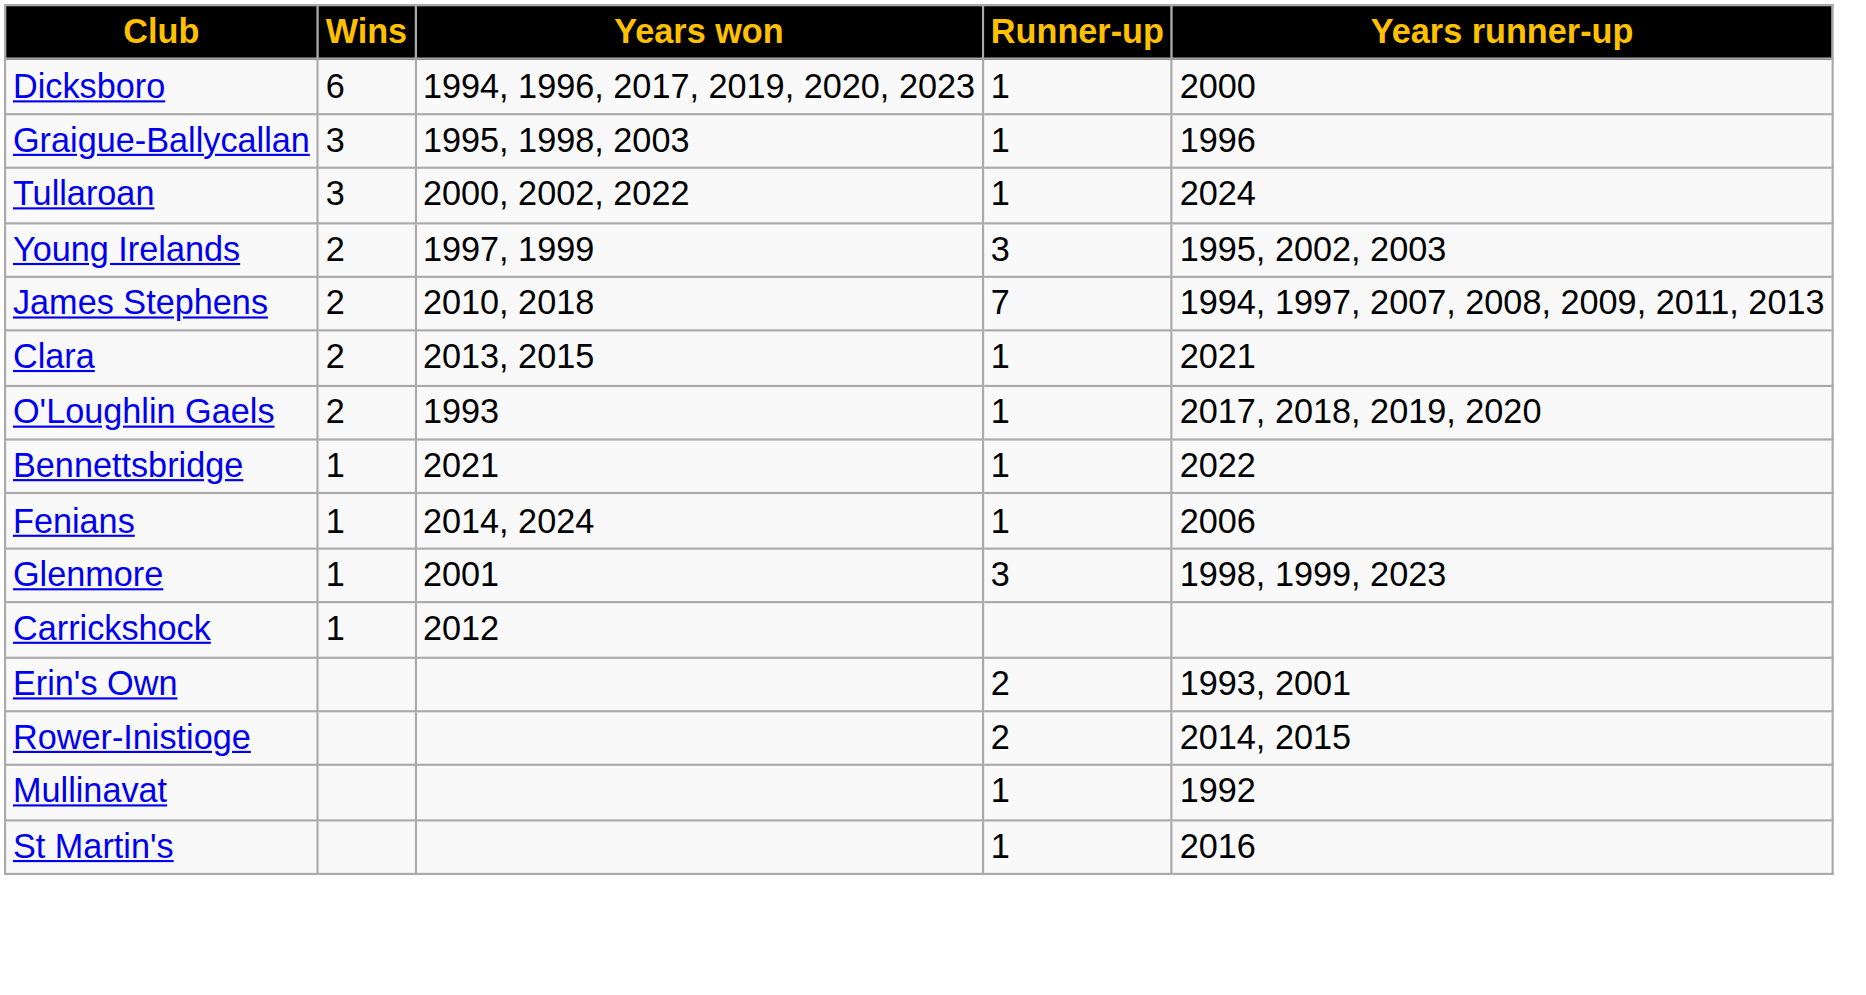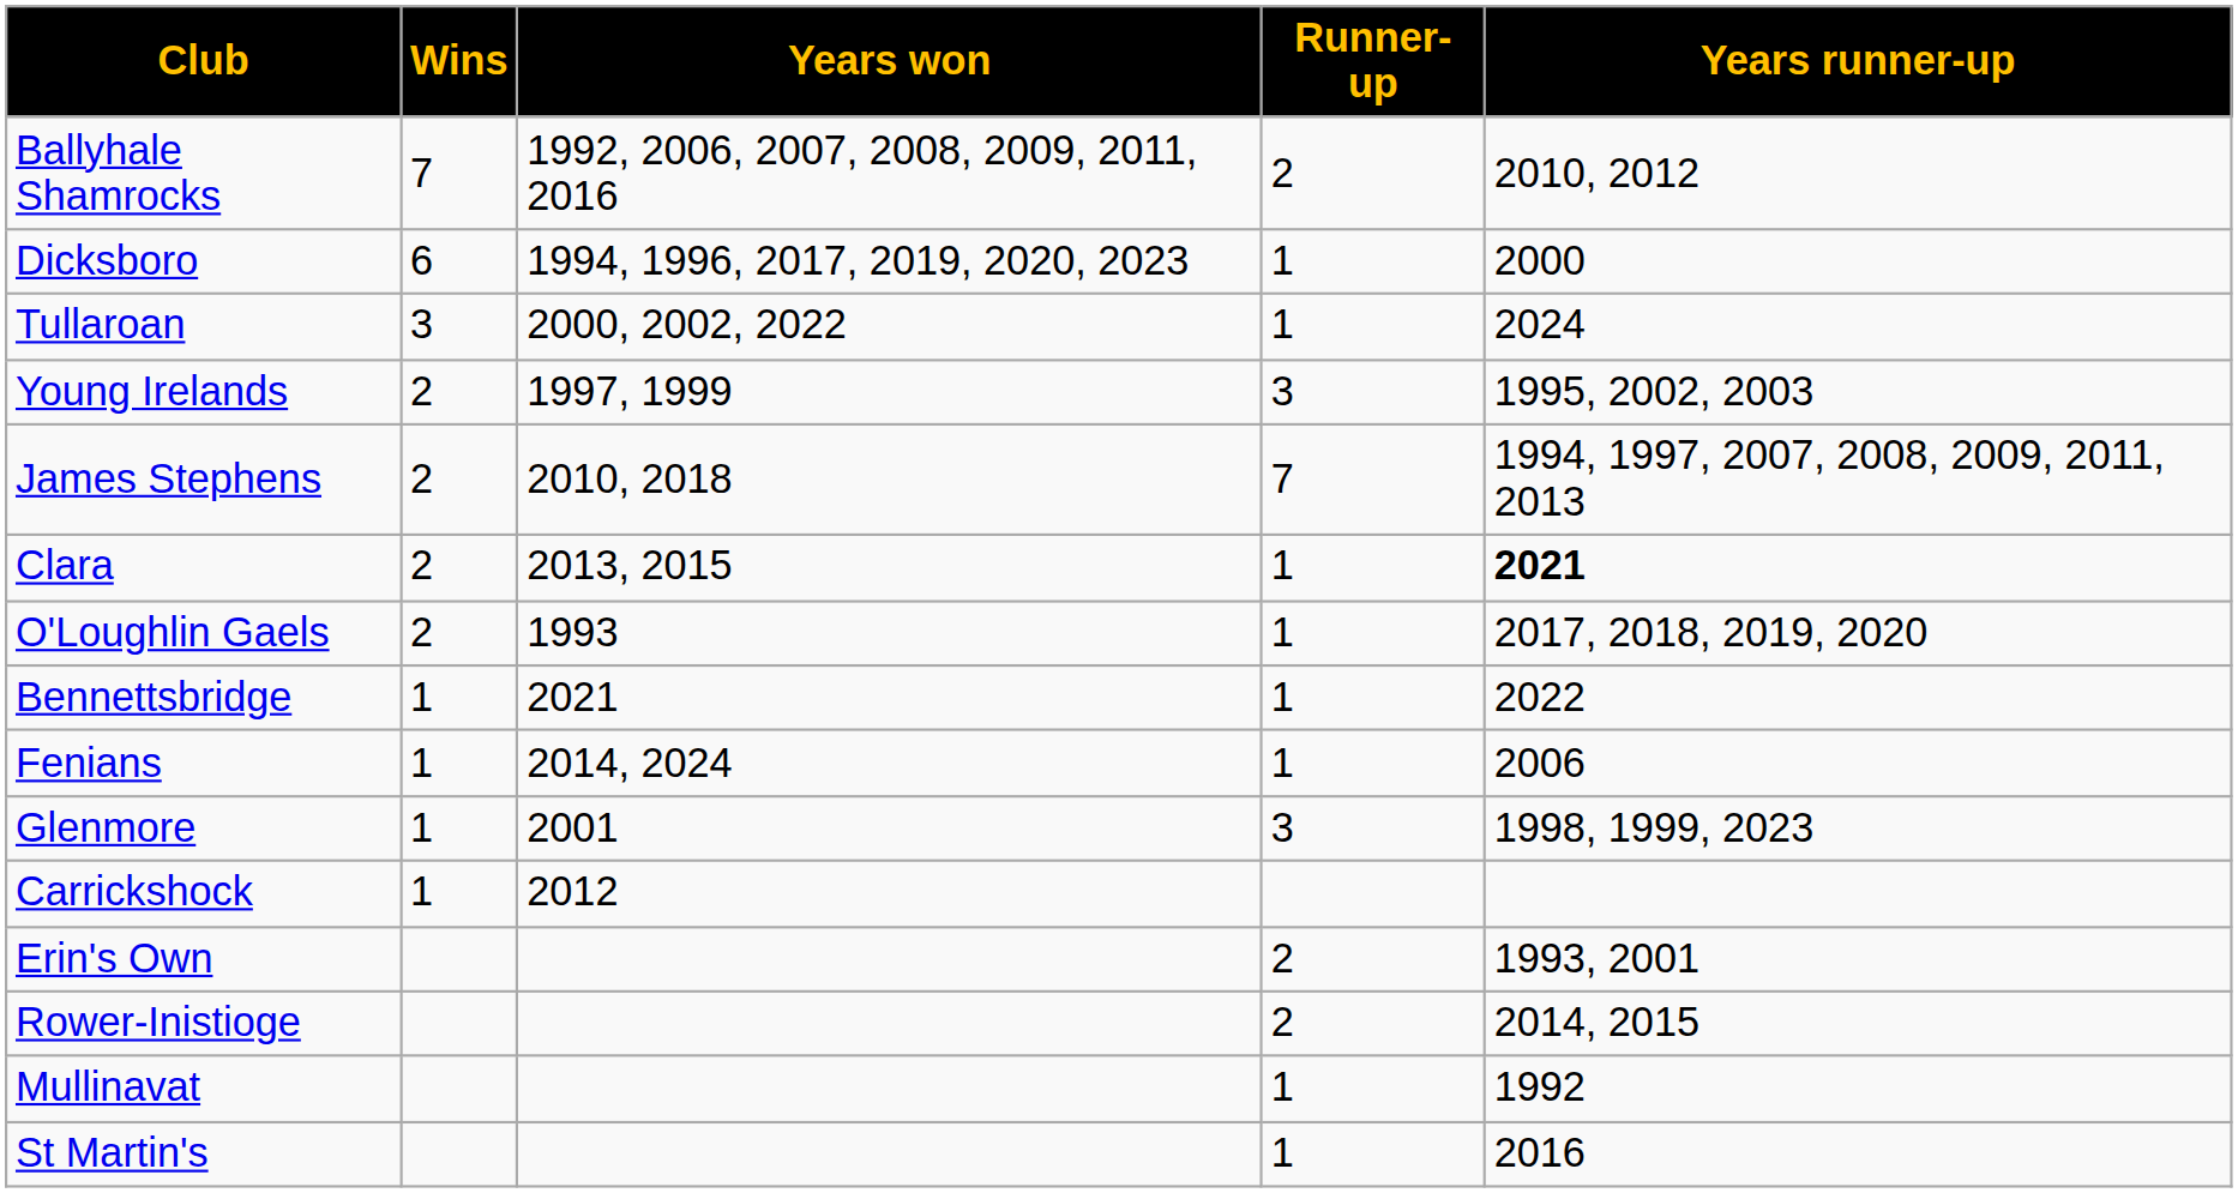+ row: Ballyhale Shamrocks | 7 | 1992, 2006, 2007, 2008, 2009, 2011, 2016 | 2 | 2010, 2012
- row: Graigue-Ballycallan | 3 | 1995, 1998, 2003 | 1 | 1996
Clara | Years runner-up: normal -> bold
